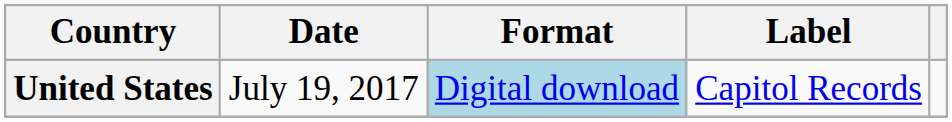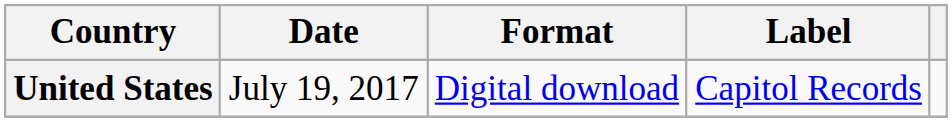United States | Format: lightblue background -> no background
